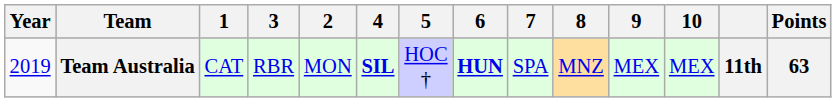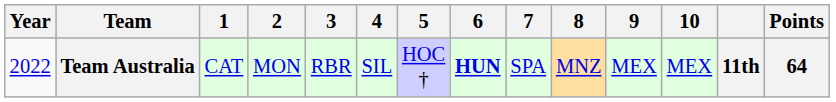columns swapped: 2 <-> 3
Team Australia | Year: 2019 -> 2022
Team Australia | 4: bold -> normal
Team Australia | Points: 63 -> 64
